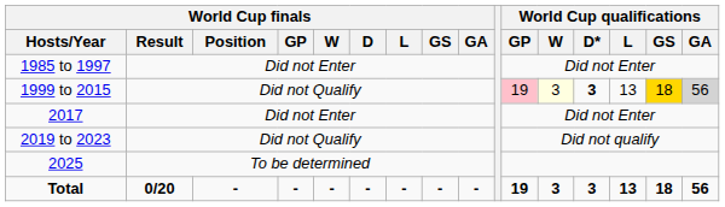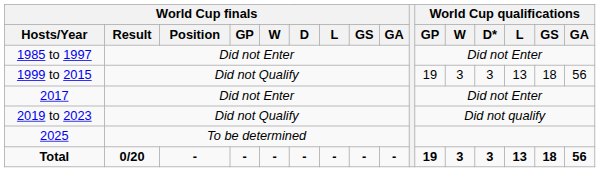1999 to 2015 | World Cup qualifications / GP: pink background -> no background
1999 to 2015 | World Cup qualifications / W: lightyellow background -> no background
1999 to 2015 | World Cup qualifications / D*: bold -> normal
1999 to 2015 | World Cup qualifications / GS: gold background -> no background
1999 to 2015 | World Cup qualifications / GA: lightgrey background -> no background
